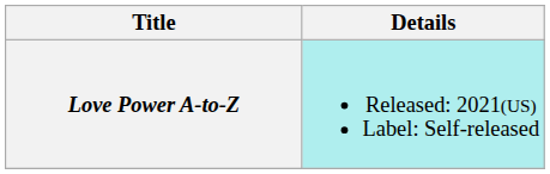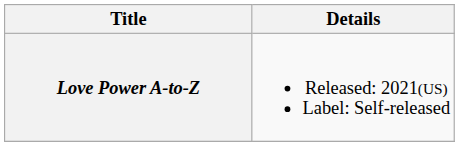Love Power A-to-Z | Details: paleturquoise background -> no background
